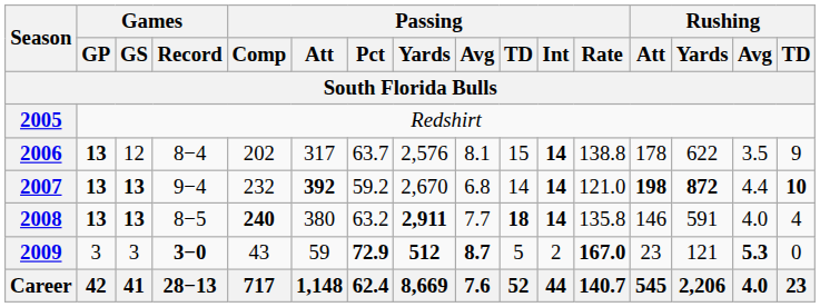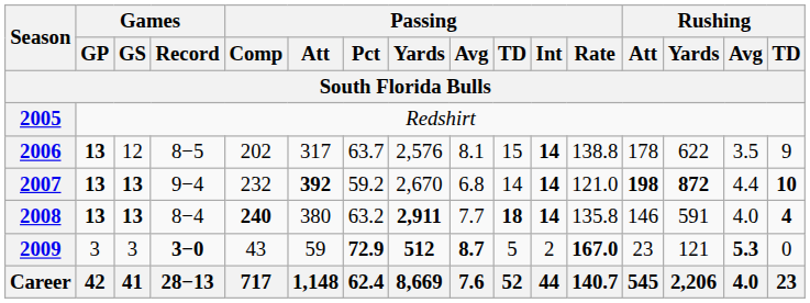2006 | Games / Record / South Florida Bulls: 8−4 -> 8−5
2008 | Games / Record / South Florida Bulls: 8−5 -> 8−4
2008 | Rushing / TD / South Florida Bulls: normal -> bold
